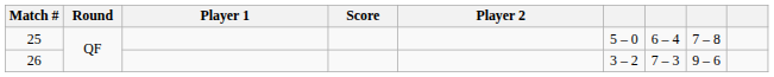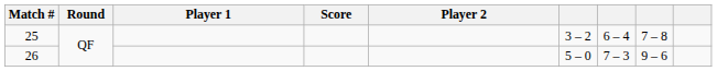25 | column 6: 5 – 0 -> 3 – 2
26 | column 6: 3 – 2 -> 5 – 0
